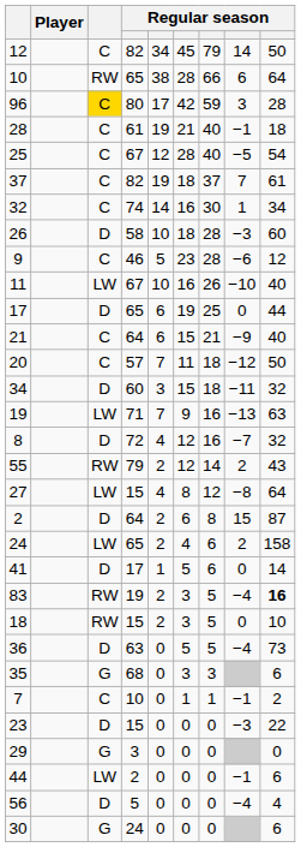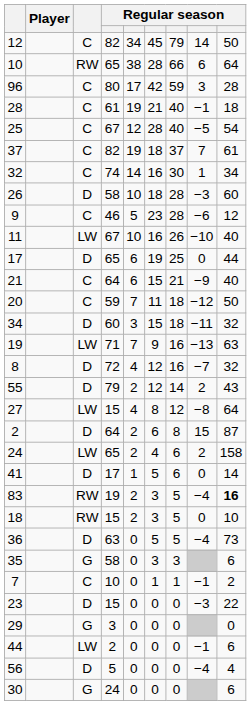96 | column 3: gold background -> no background
20 | column 4: 57 -> 59
55 | column 3: RW -> D
35 | column 4: 68 -> 58
